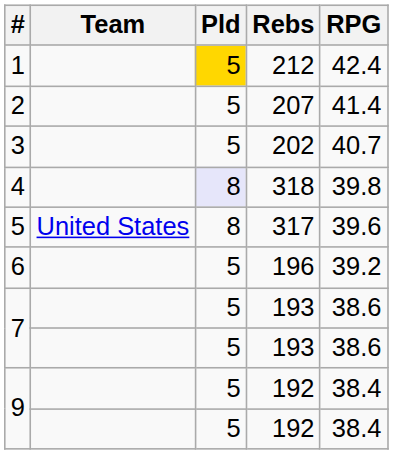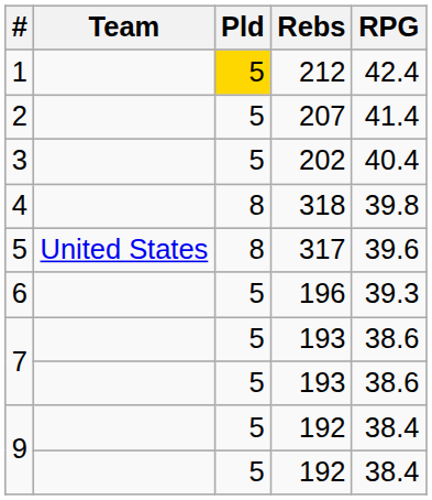3 | RPG: 40.7 -> 40.4
4 | Pld: lavender background -> no background
6 | RPG: 39.2 -> 39.3
